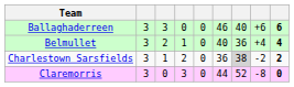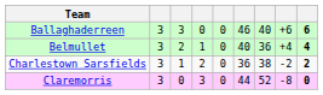Charlestown Sarsfields | column 7: lightgrey background -> no background
